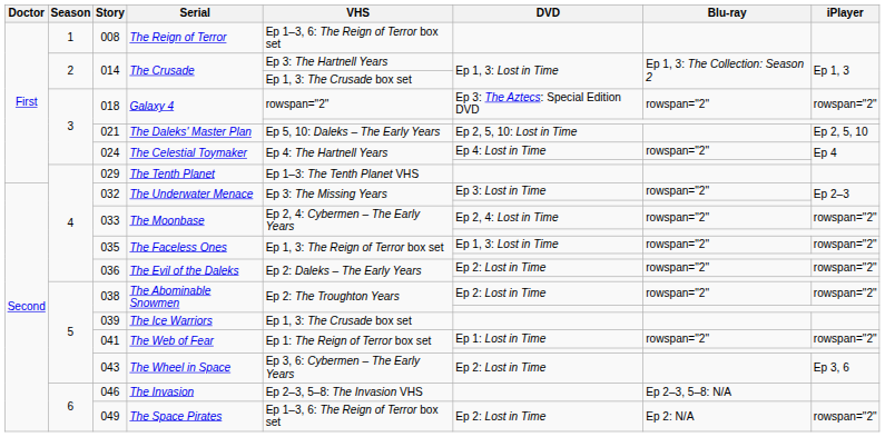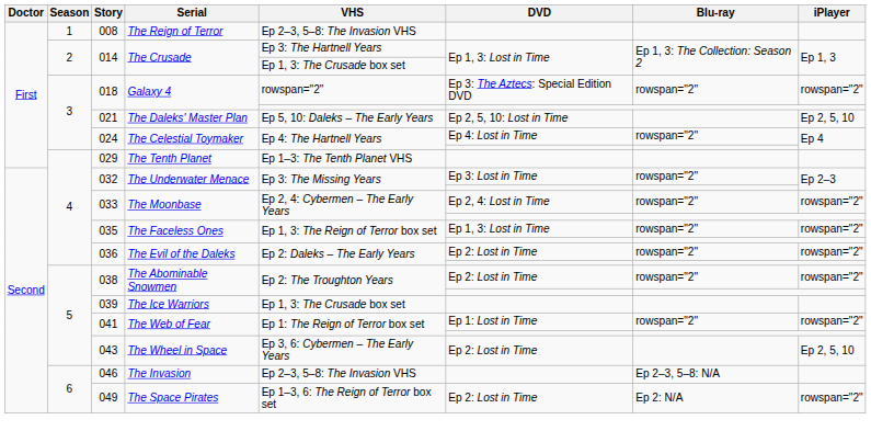008 | VHS: Ep 1–3, 6: The Reign of Terror box set -> Ep 2–3, 5–8: The Invasion VHS
043 | iPlayer: Ep 3, 6 -> Ep 2, 5, 10
